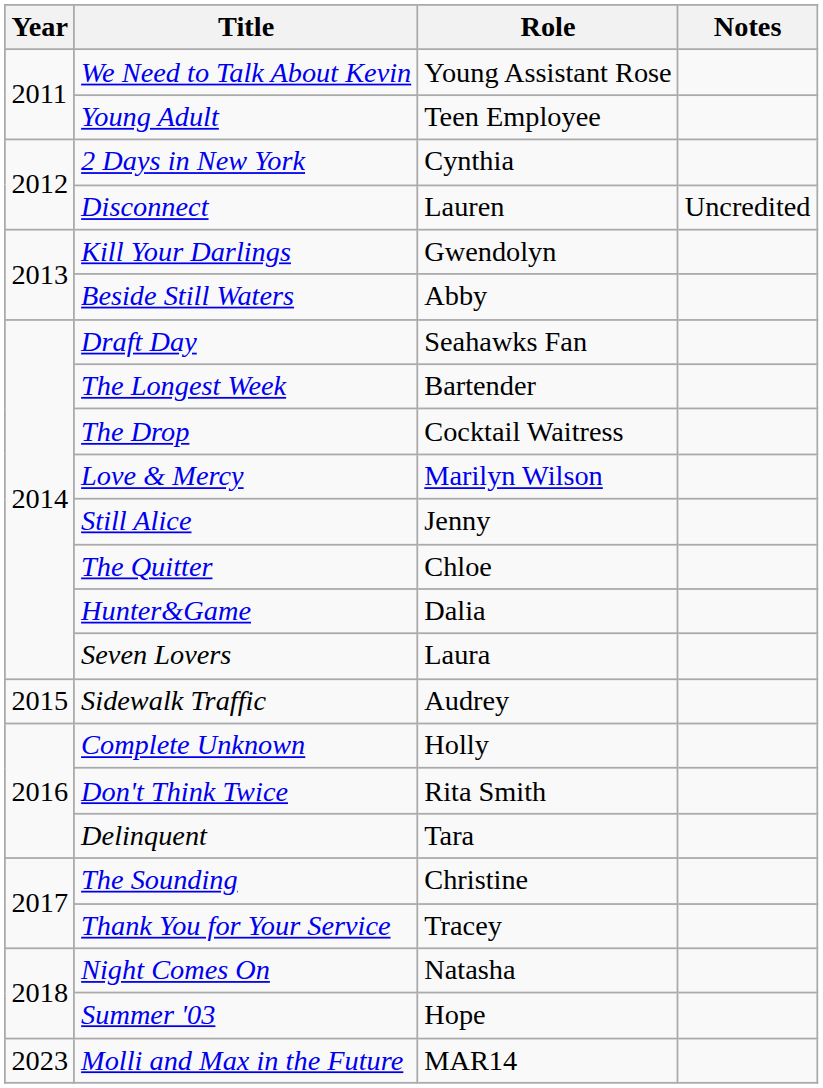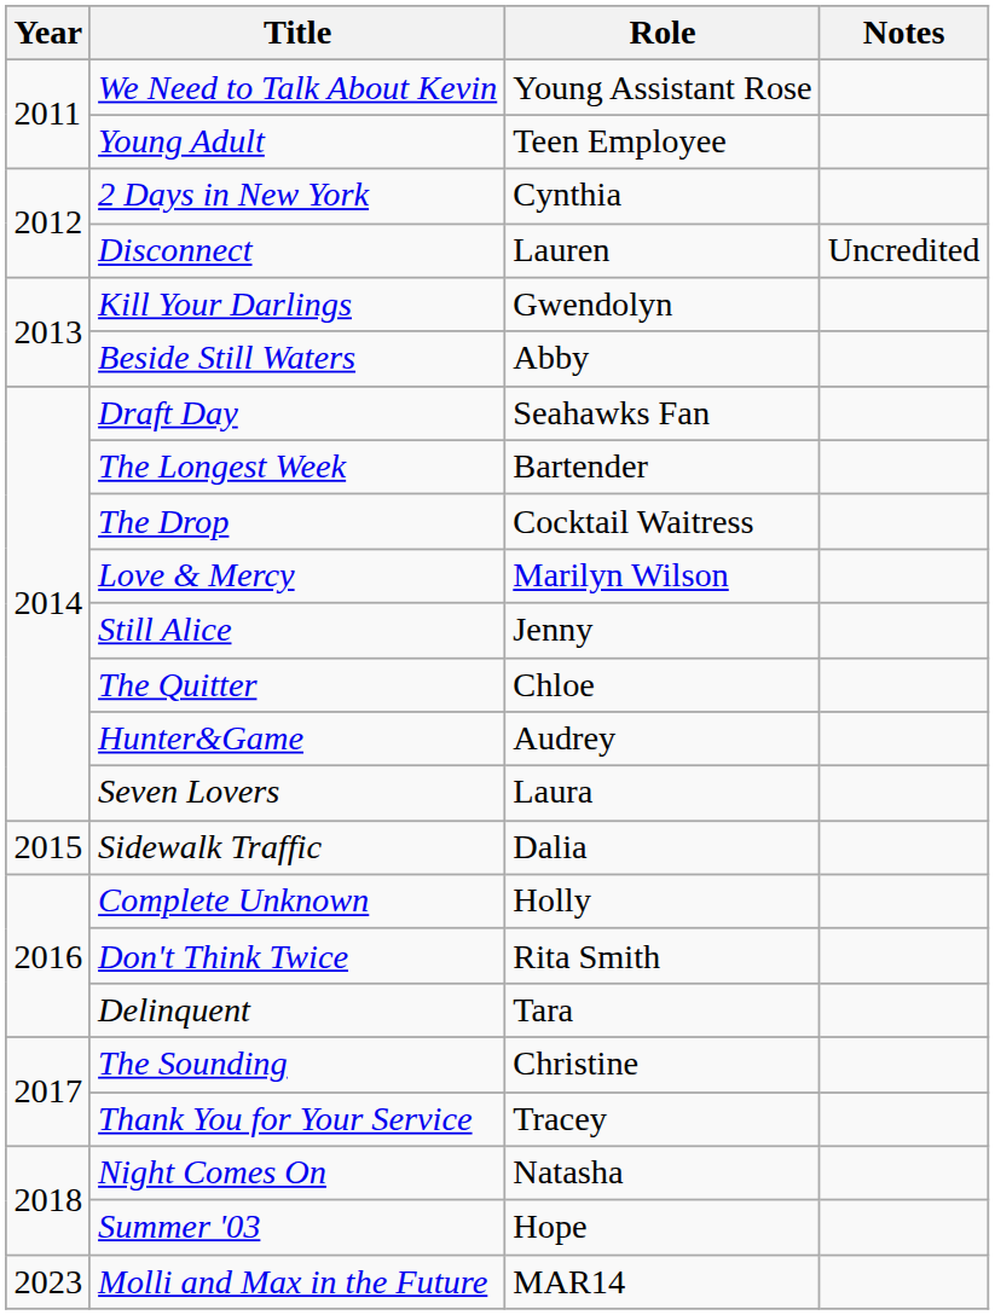Hunter&Game | Role: Dalia -> Audrey
Sidewalk Traffic | Role: Audrey -> Dalia
